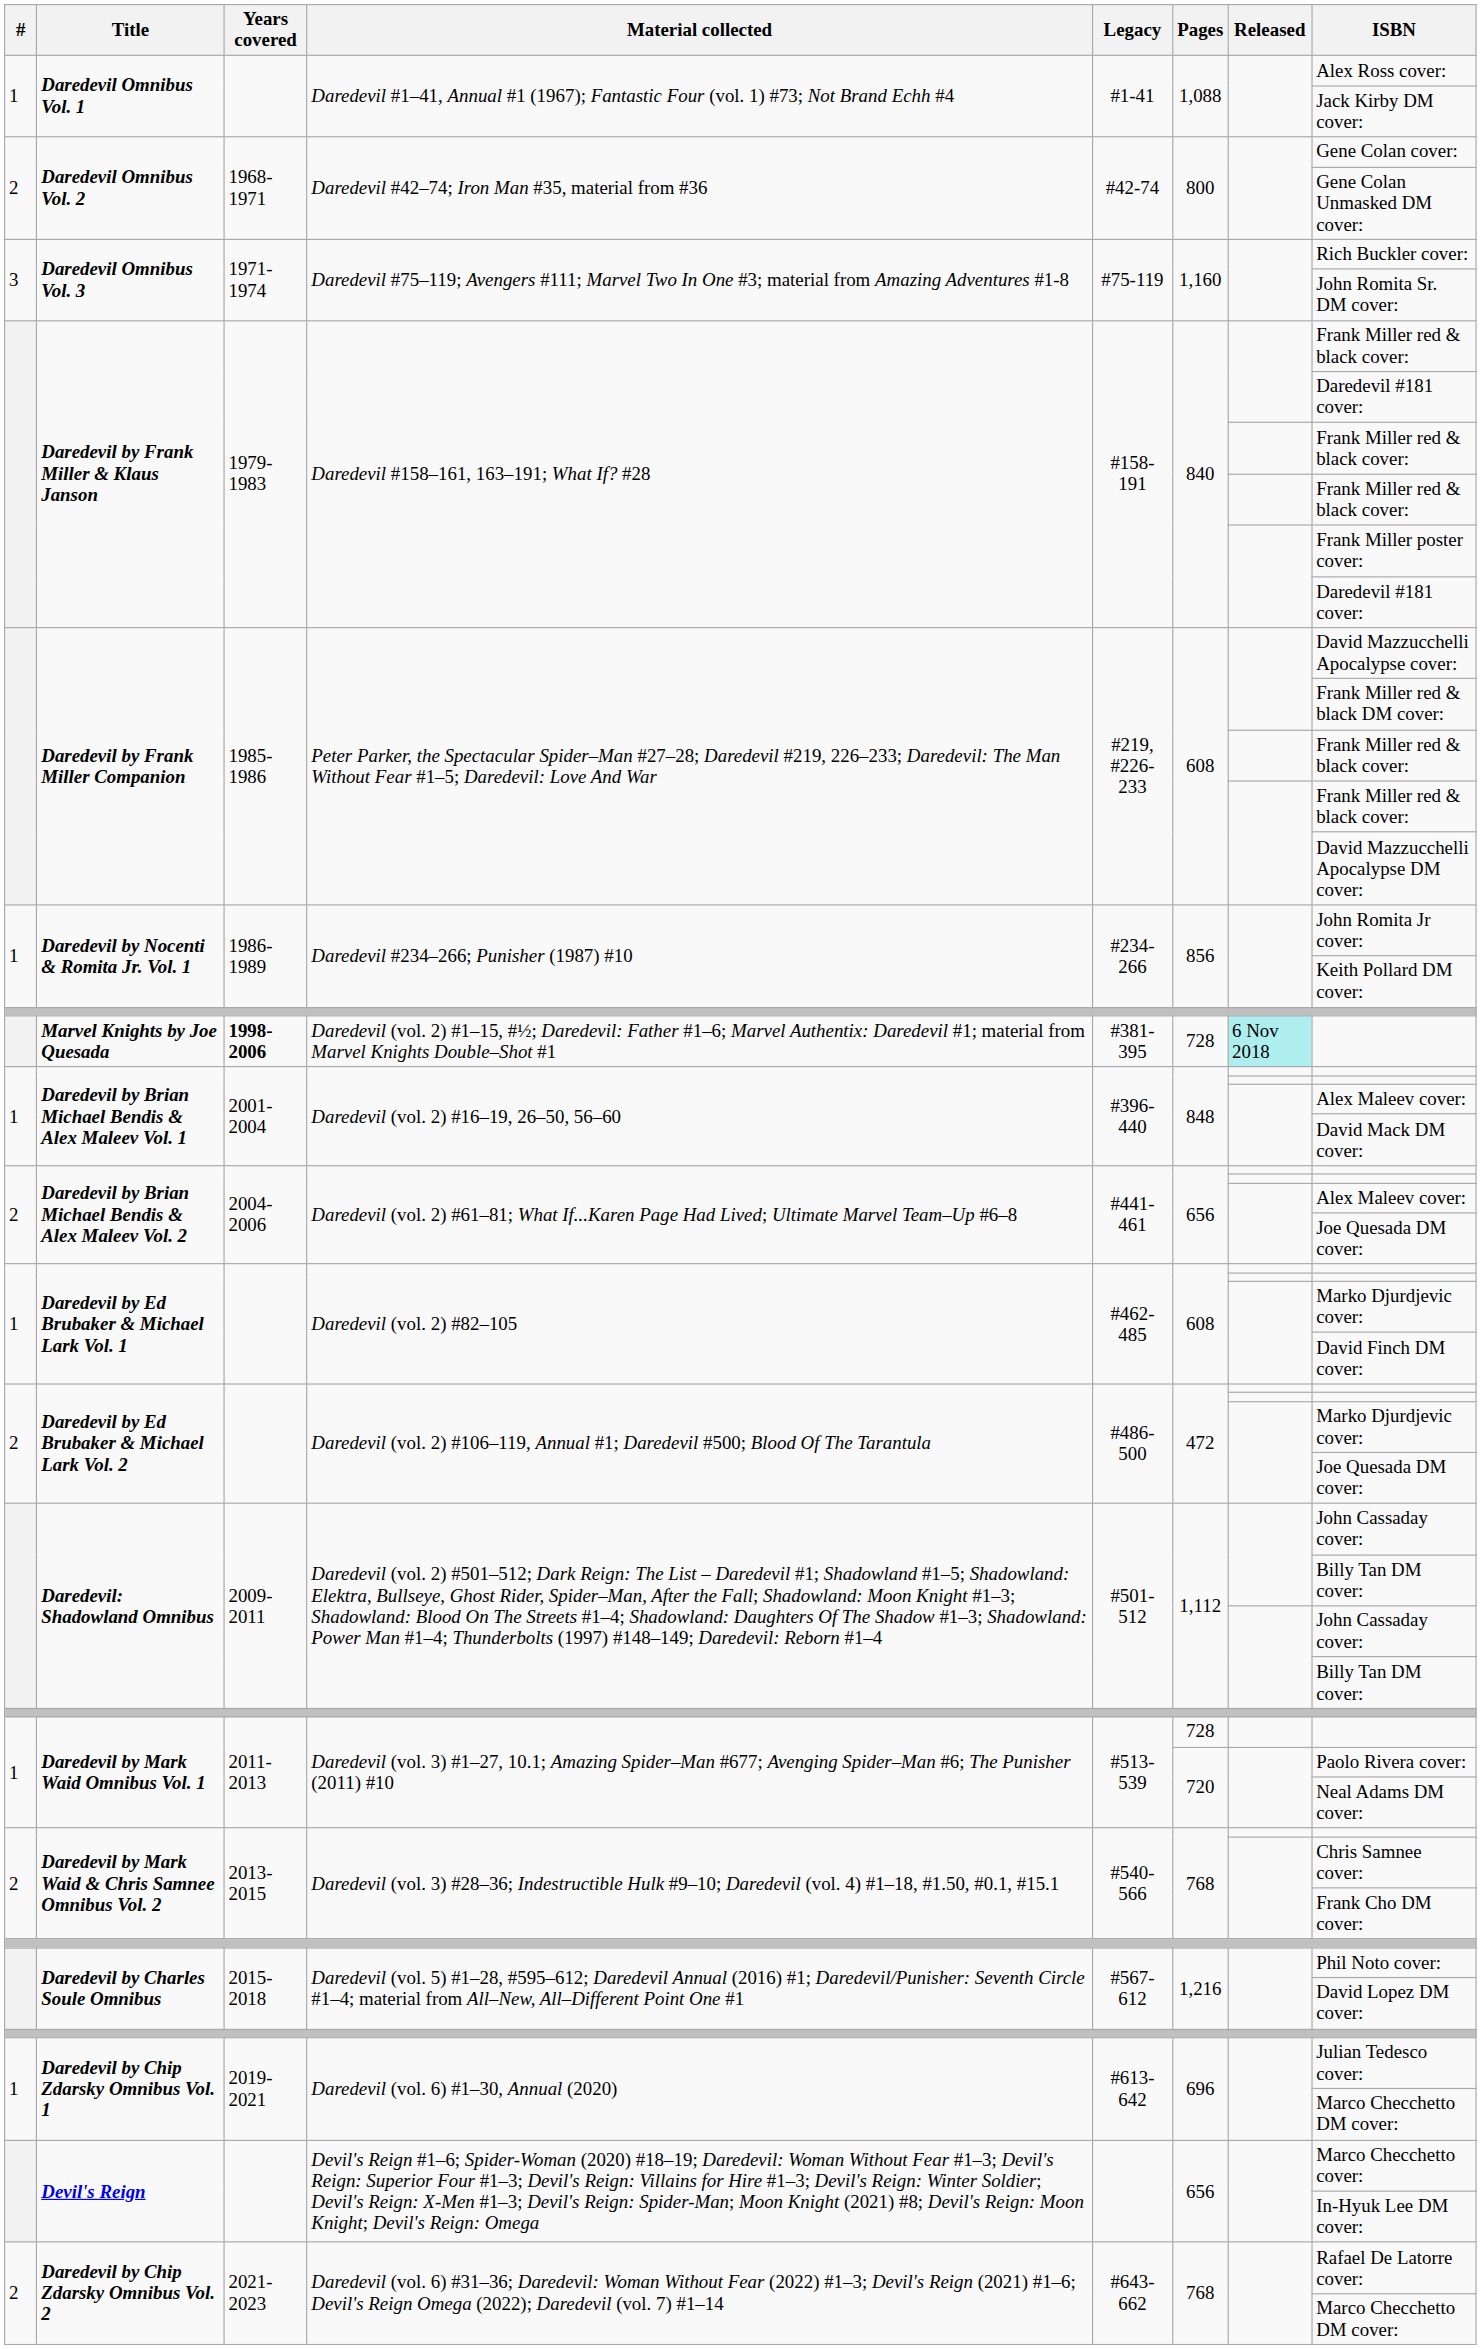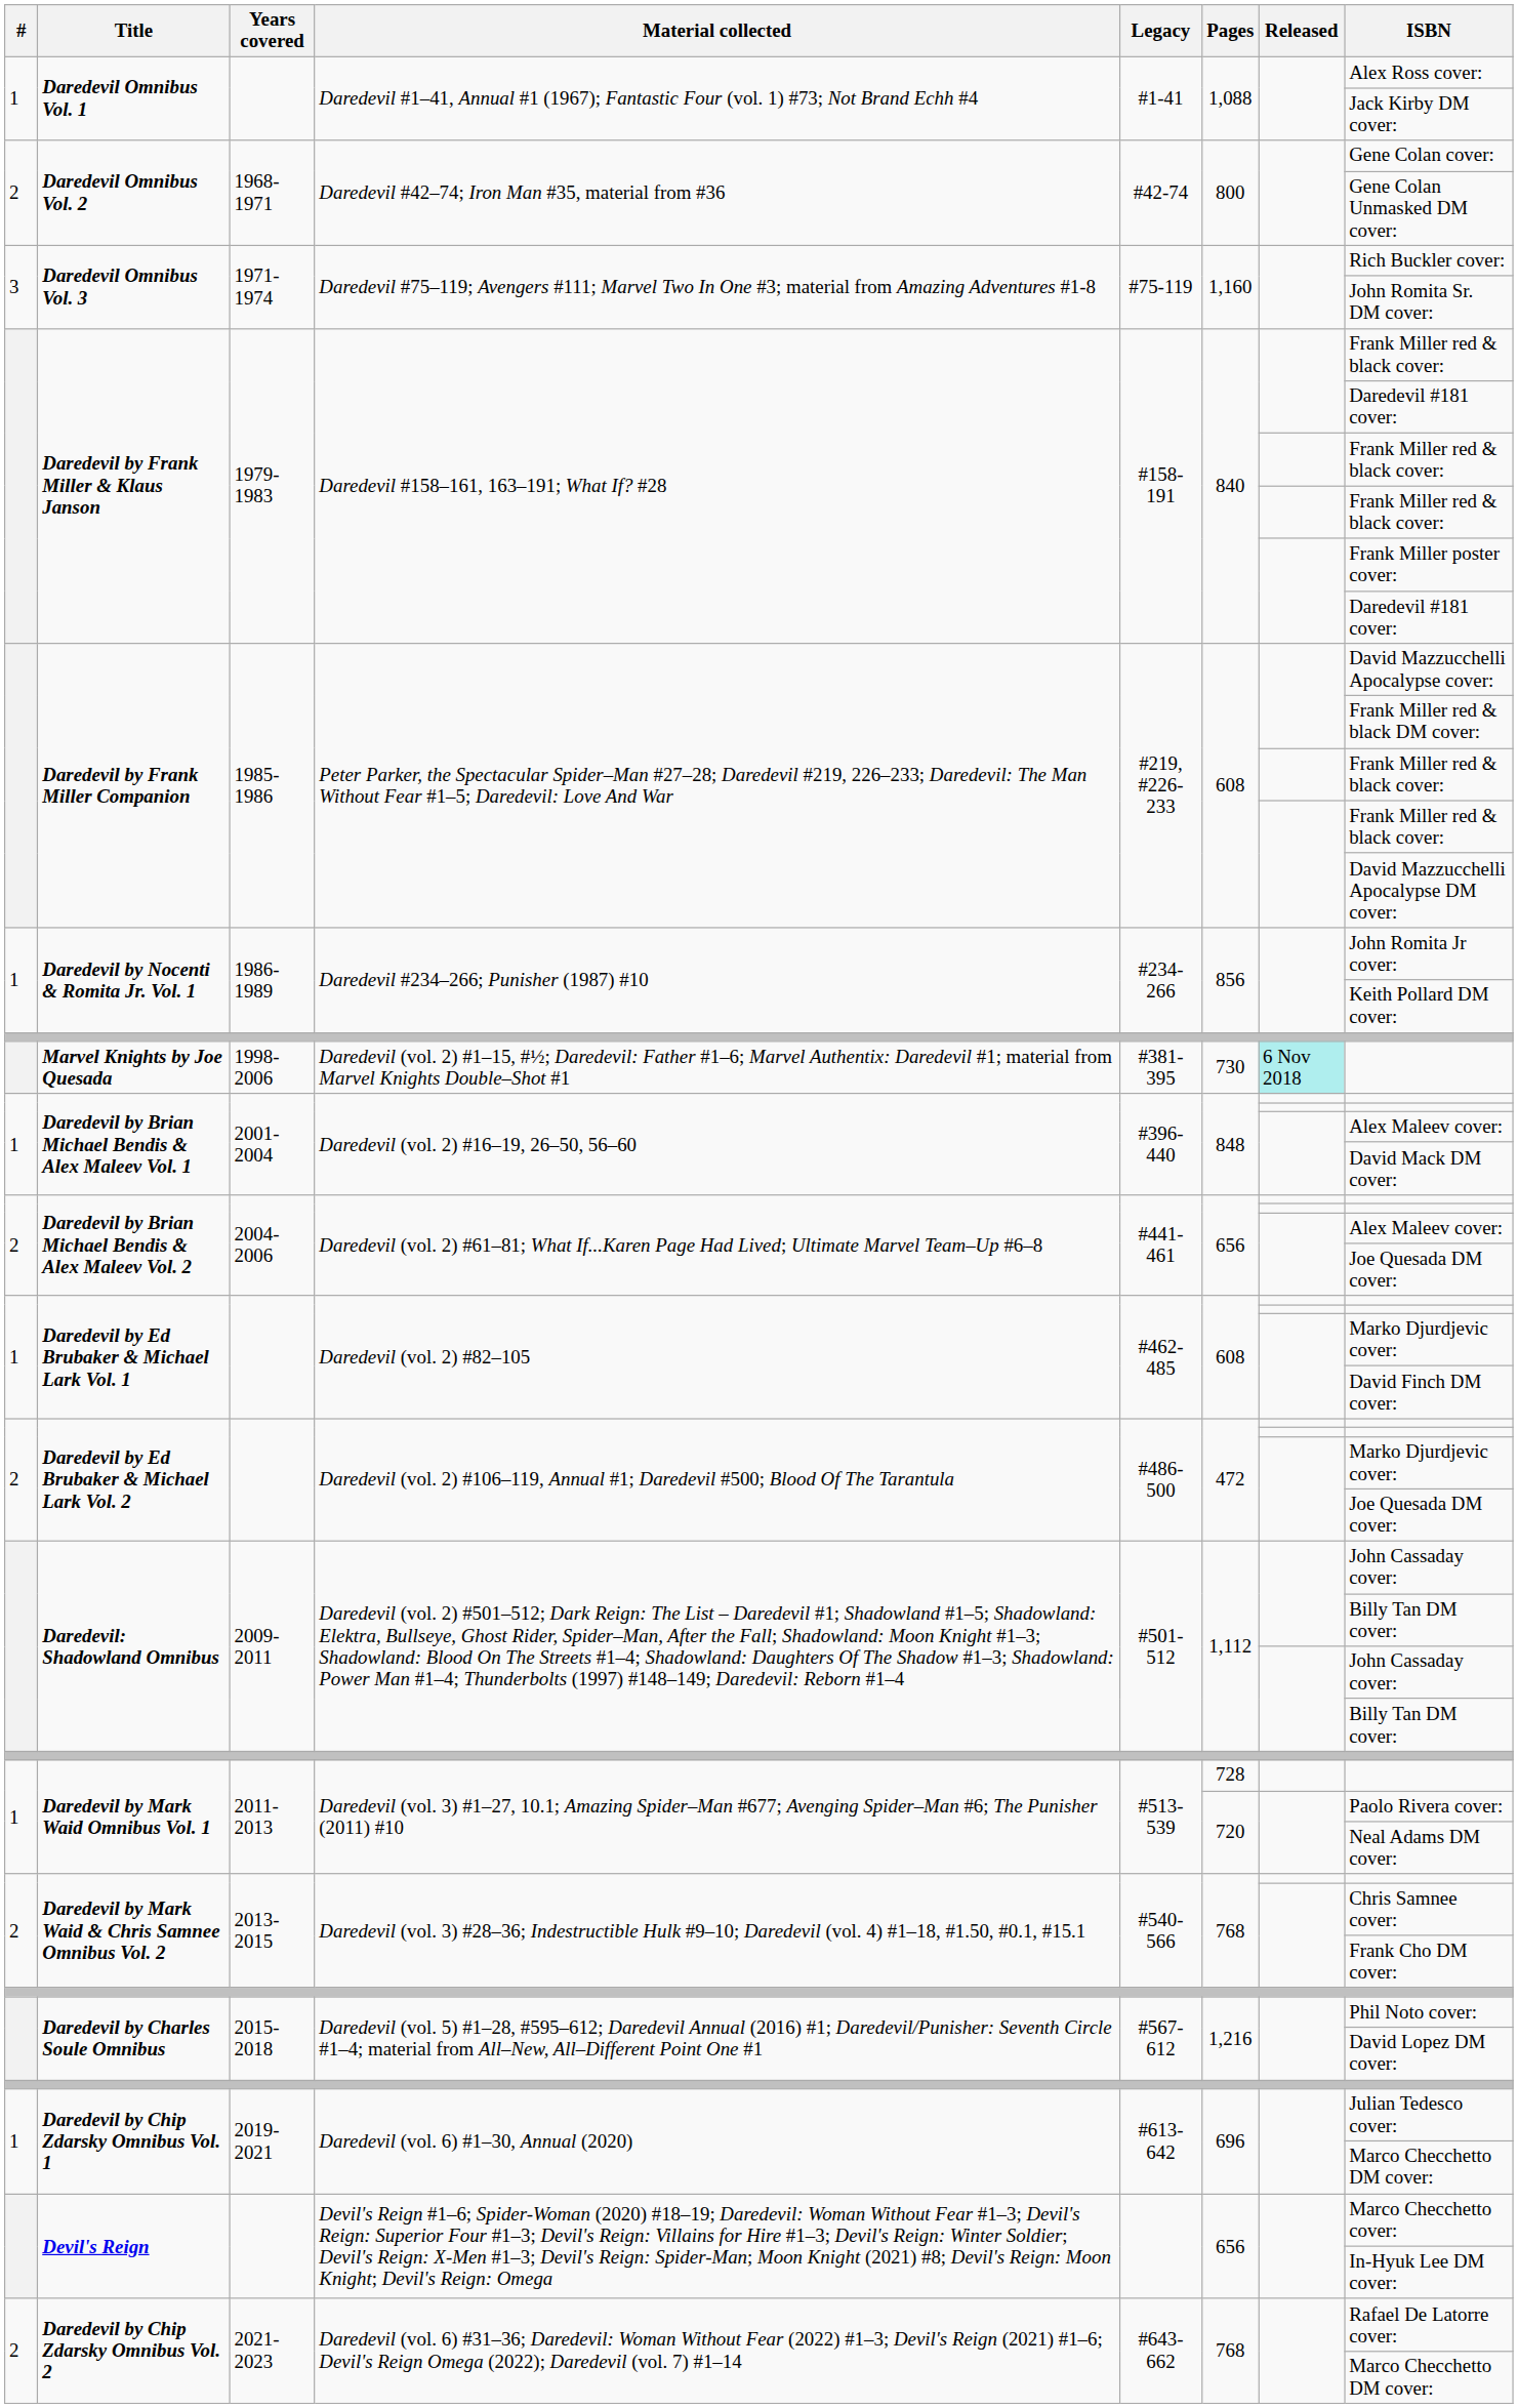Marvel Knights by Joe Quesada | Years covered: bold -> normal
Marvel Knights by Joe Quesada | Pages: 728 -> 730
